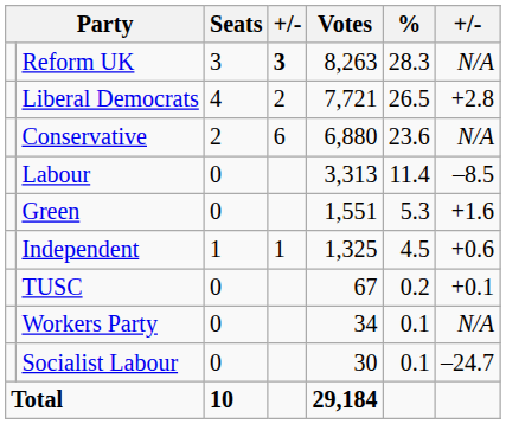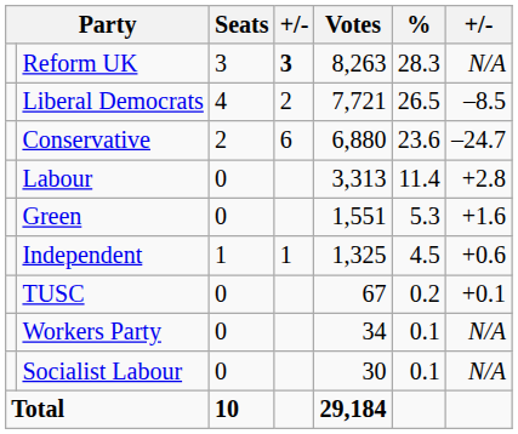Liberal Democrats | column 7: +2.8 -> –8.5
Conservative | column 7: N/A -> –24.7
Labour | column 7: –8.5 -> +2.8
Socialist Labour | column 7: –24.7 -> N/A
